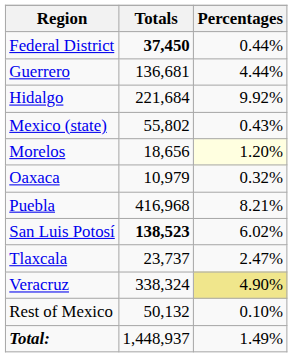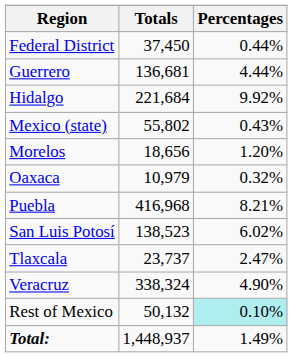Federal District | Totals: bold -> normal
Morelos | Percentages: lightyellow background -> no background
San Luis Potosí | Totals: bold -> normal
Veracruz | Percentages: khaki background -> no background
Rest of Mexico | Percentages: no background -> paleturquoise background
